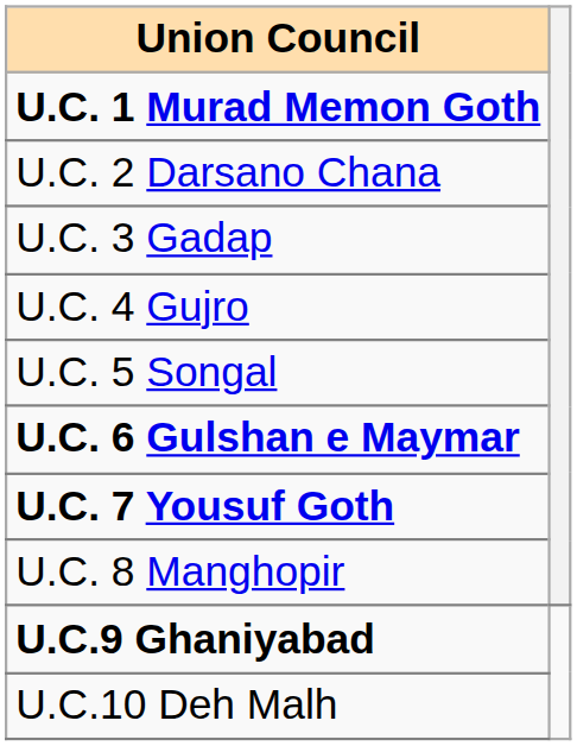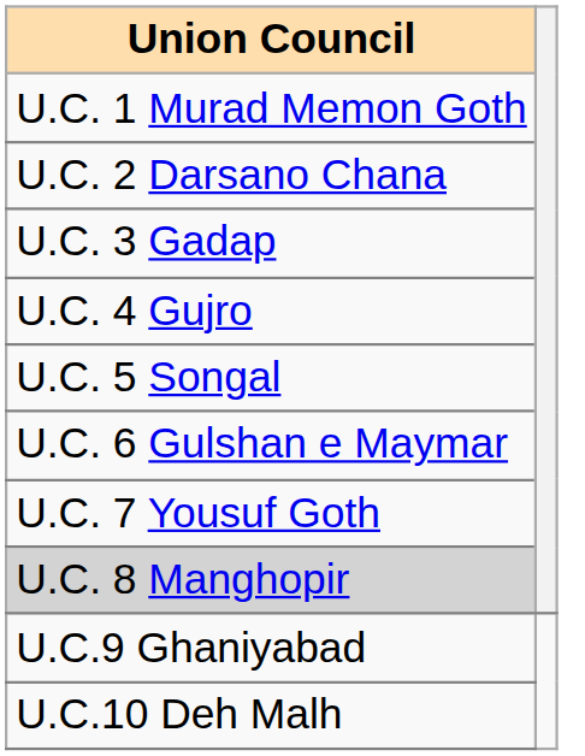U.C. 1 Murad Memon Goth | Union Council: bold -> normal
U.C. 6 Gulshan e Maymar | Union Council: bold -> normal
U.C. 7 Yousuf Goth | Union Council: bold -> normal
U.C. 8 Manghopir | Union Council: no background -> lightgrey background
U.C.9 Ghaniyabad | Union Council: bold -> normal
